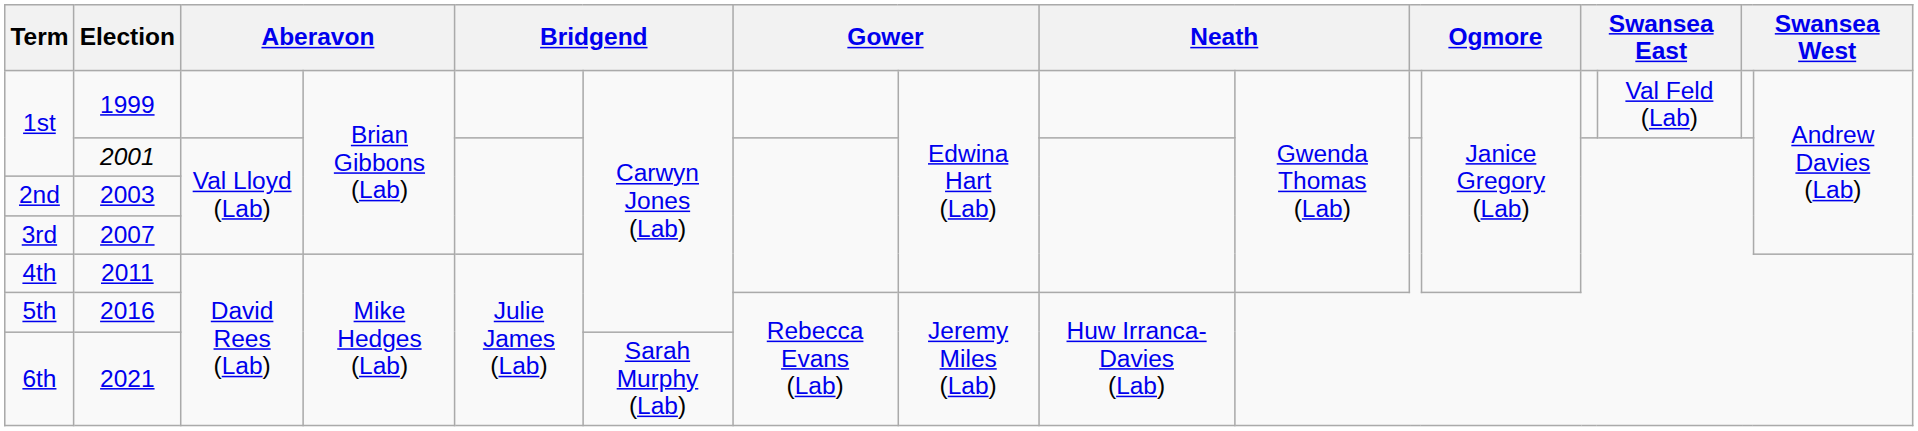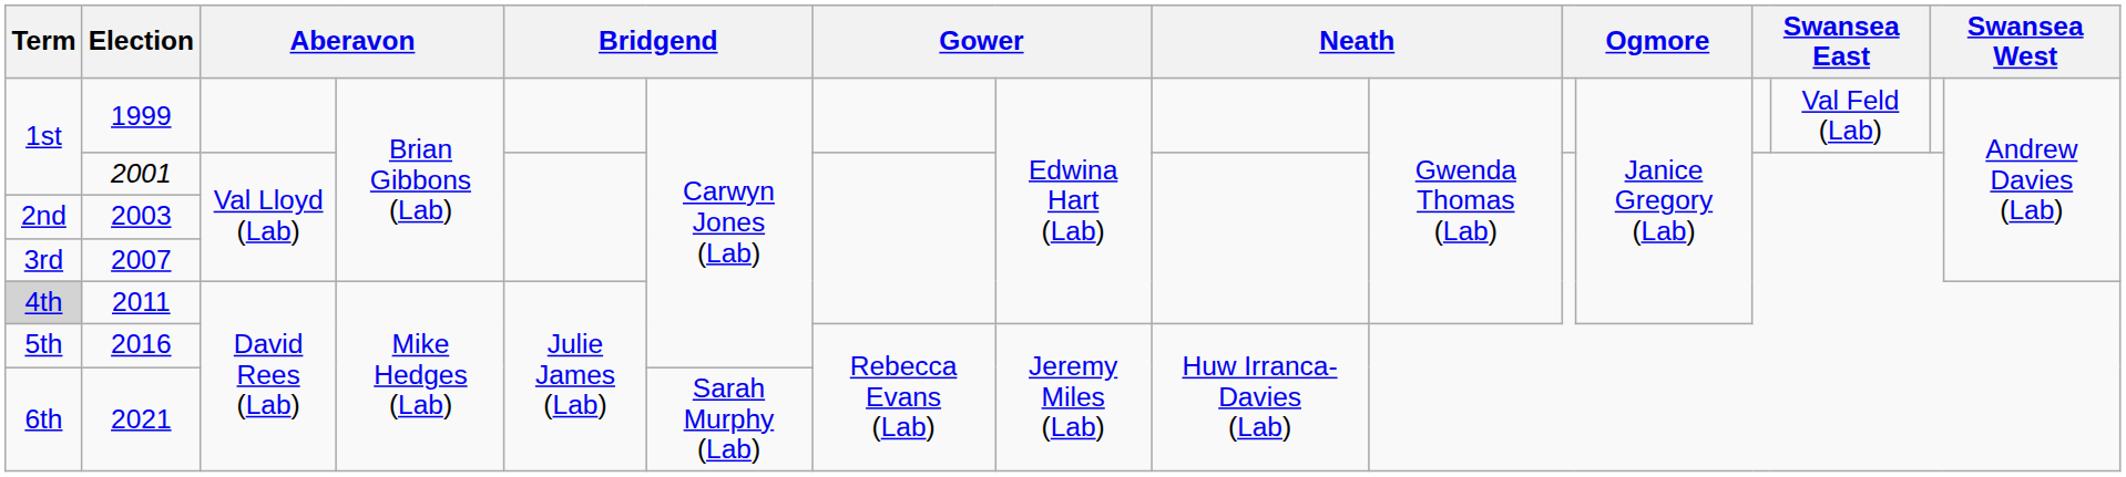2011 | Term: no background -> lightgrey background
